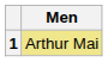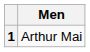1 | Men: khaki background -> no background
